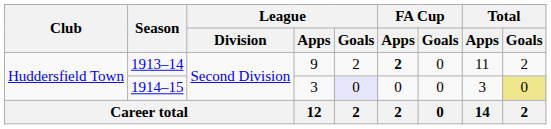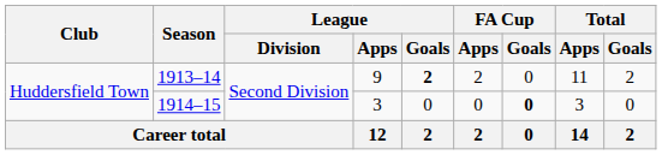1913–14 | League / Goals: normal -> bold
1913–14 | FA Cup / Apps: bold -> normal
1914–15 | League / Goals: lavender background -> no background
1914–15 | FA Cup / Goals: normal -> bold
1914–15 | Total / Goals: khaki background -> no background
